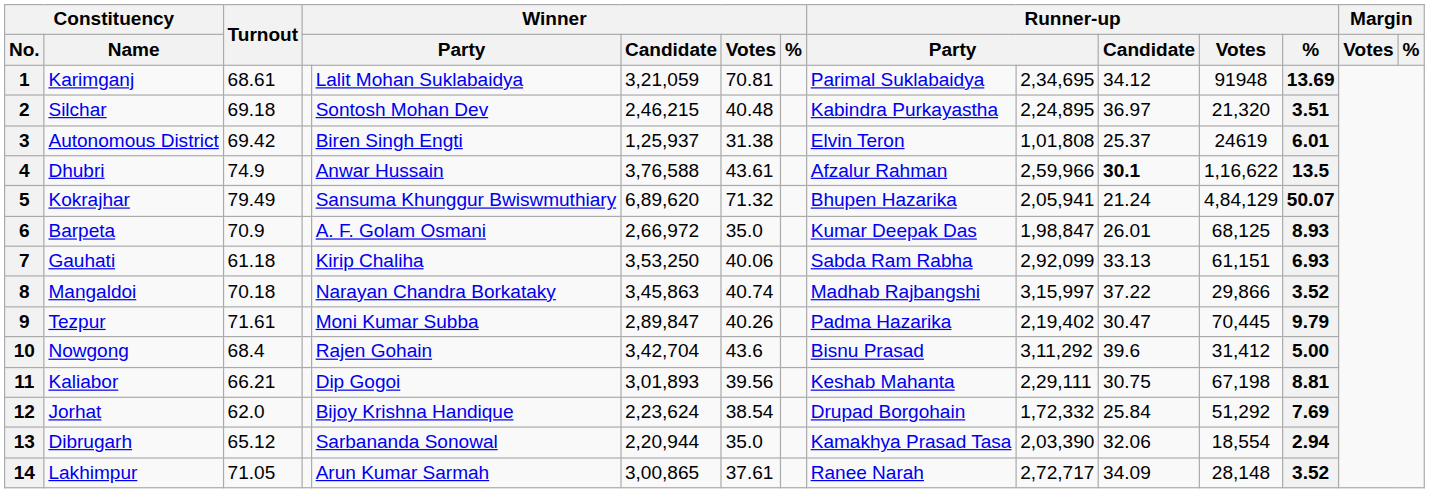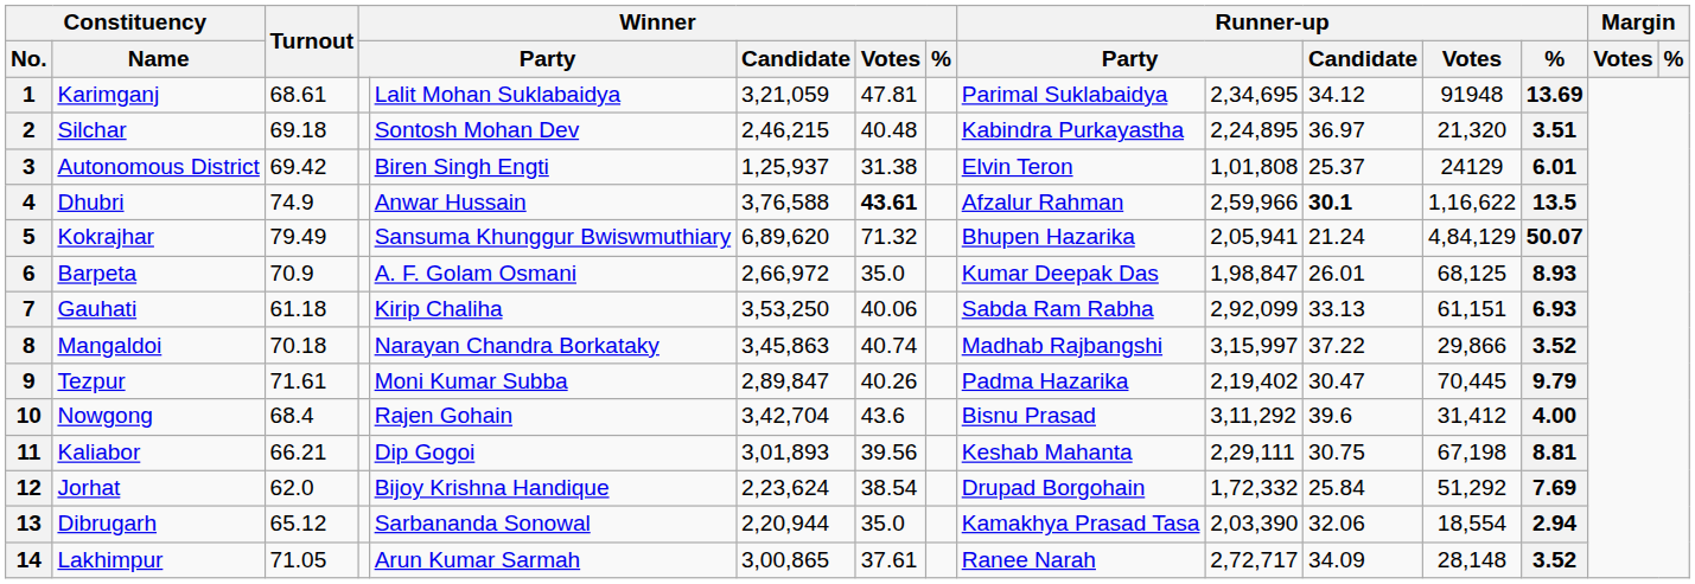1 | Winner / Votes: 70.81 -> 47.81
3 | Runner-up / Votes: 24619 -> 24129
4 | Winner / Votes: normal -> bold
10 | Runner-up / %: 5.00 -> 4.00
